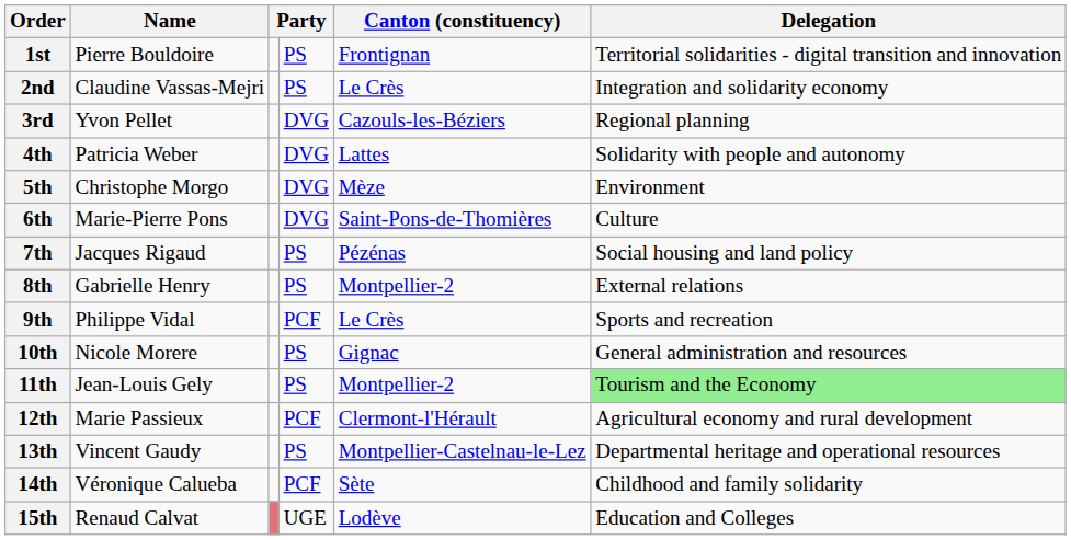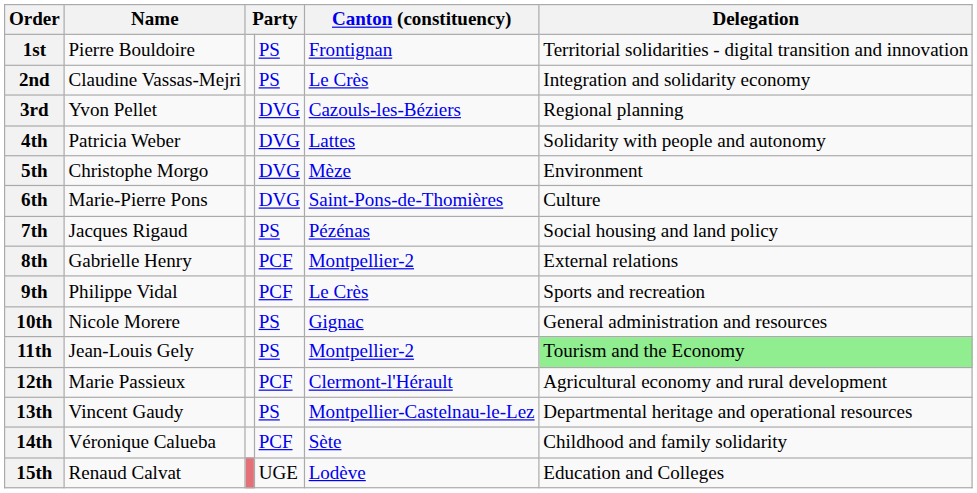8th | column 4: PS -> PCF
